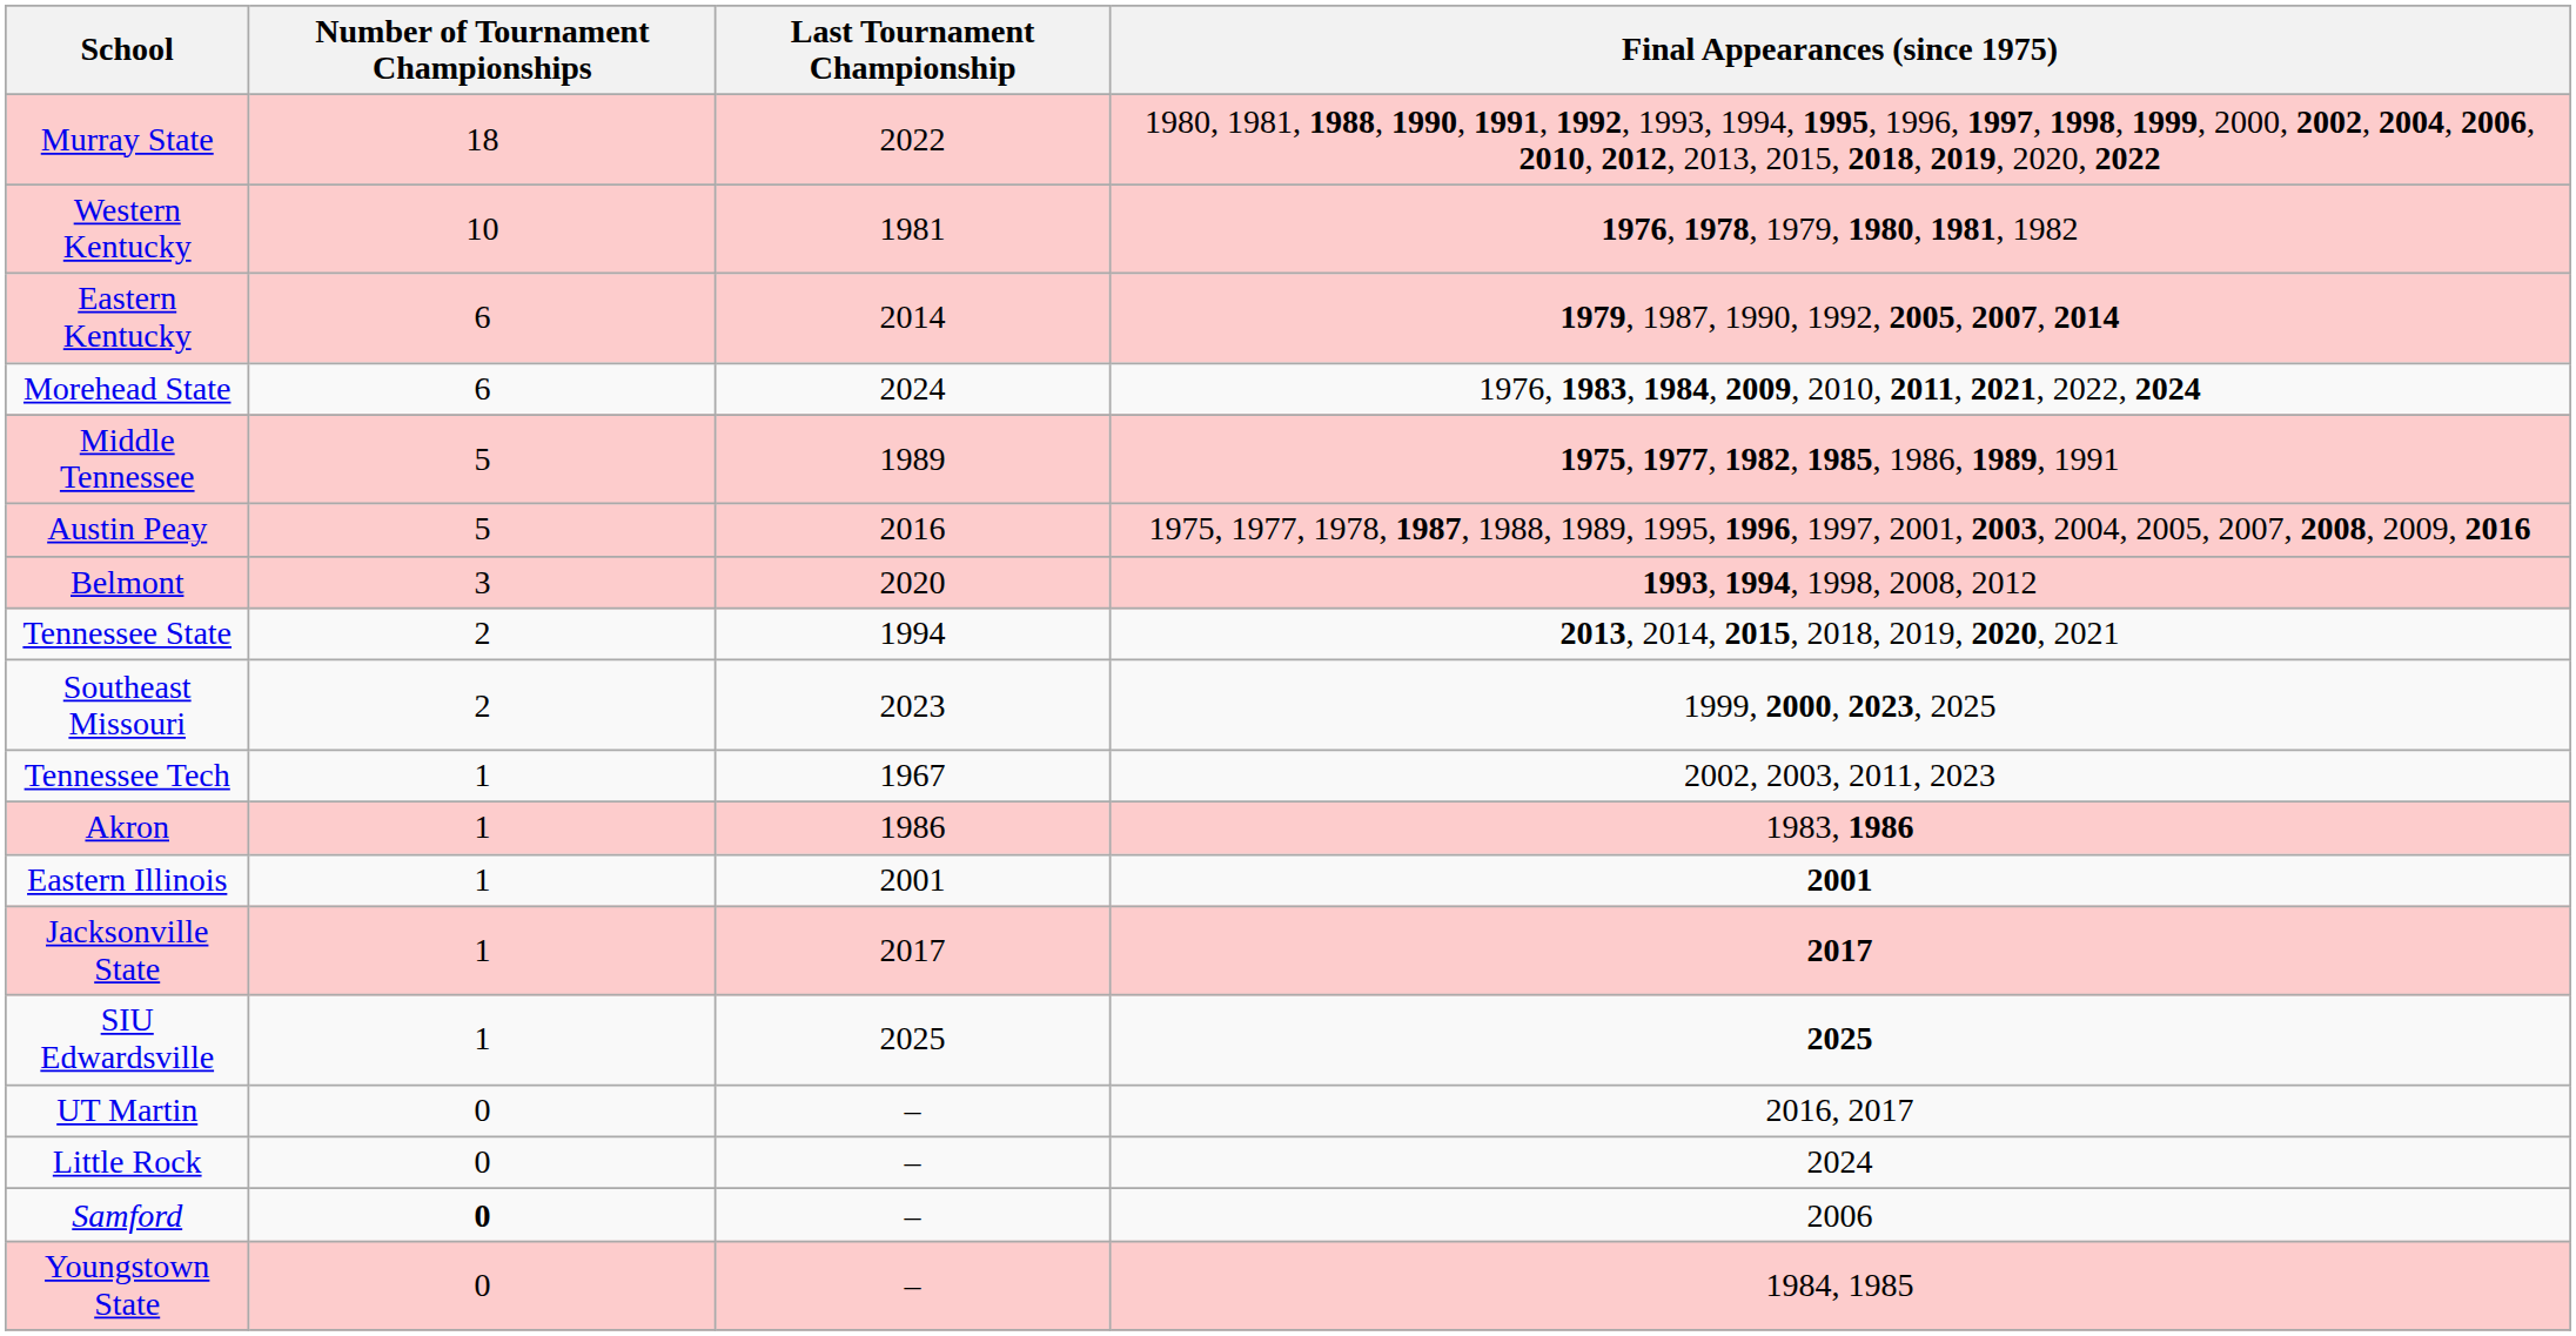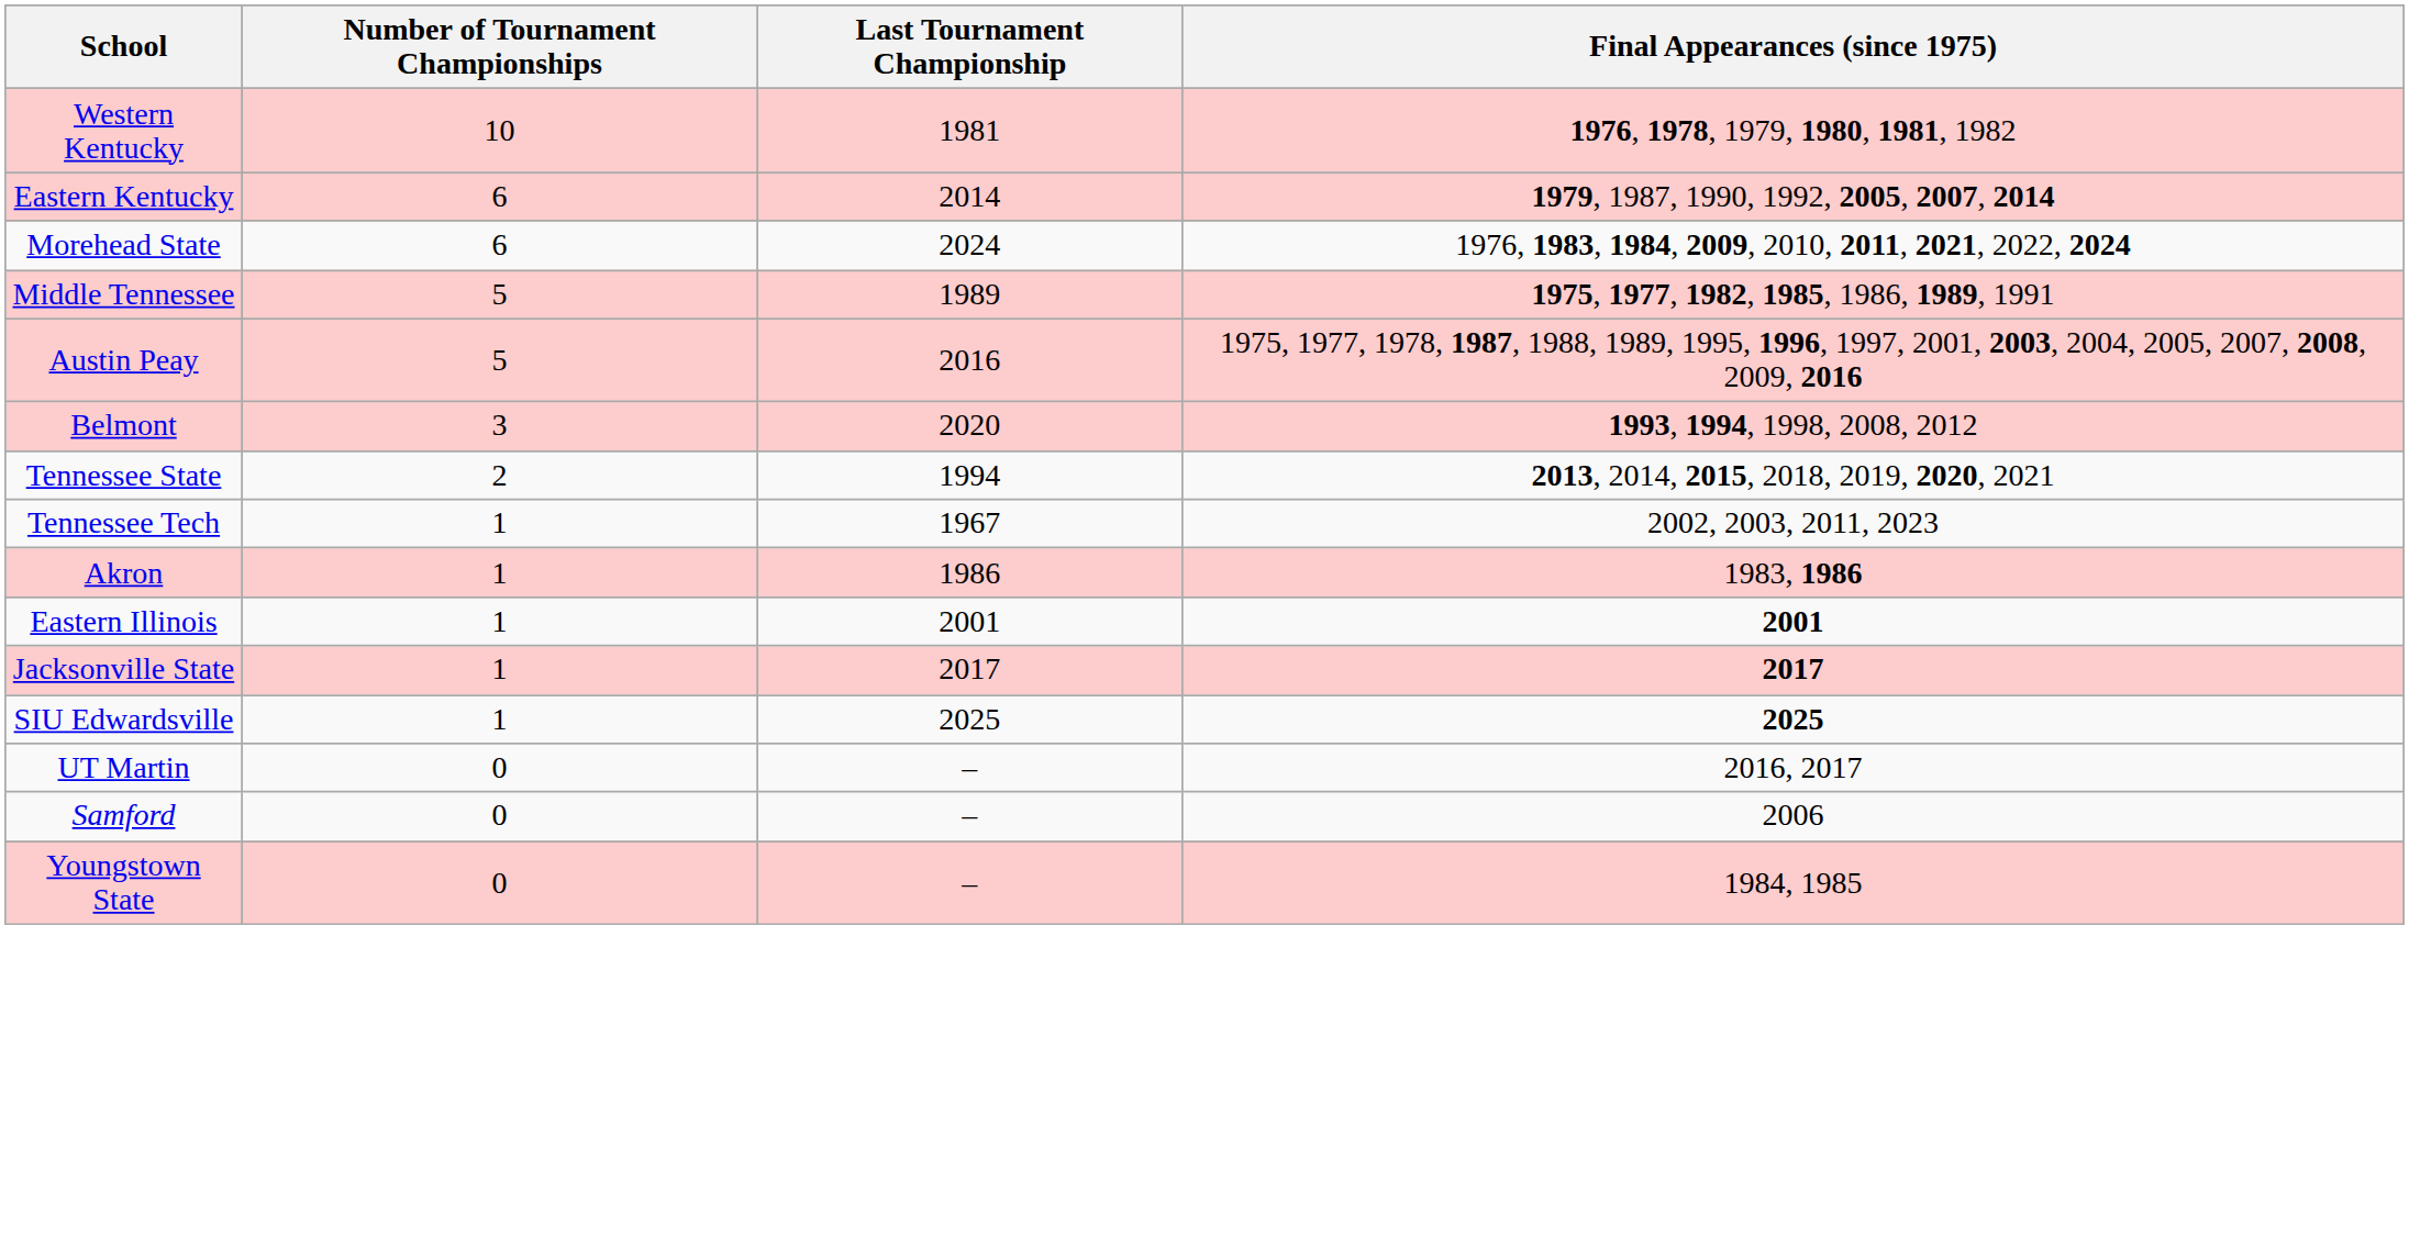- row: Murray State | 18 | 2022 | 1980, 1981, 1988, 1990, 1991, 1992, 1993, 1994, 1995, 1996, 1997, 1998, 1999, 2000, 2002, 2004, 2006, 2010, 2012, 2013, 2015, 2018, 2019, 2020, 2022
- row: Southeast Missouri | 2 | 2023 | 1999, 2000, 2023, 2025
- row: Little Rock | 0 | – | 2024
Samford | Number of Tournament Championships: bold -> normal
